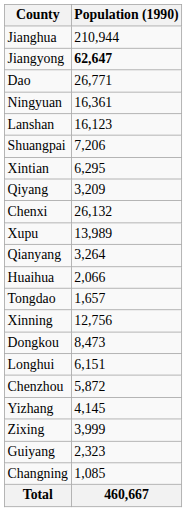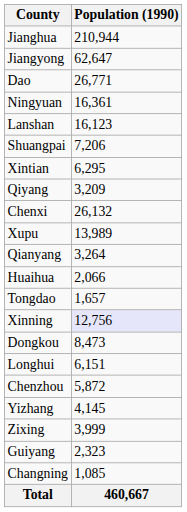Jiangyong | Population (1990): bold -> normal
Xinning | Population (1990): no background -> lavender background
